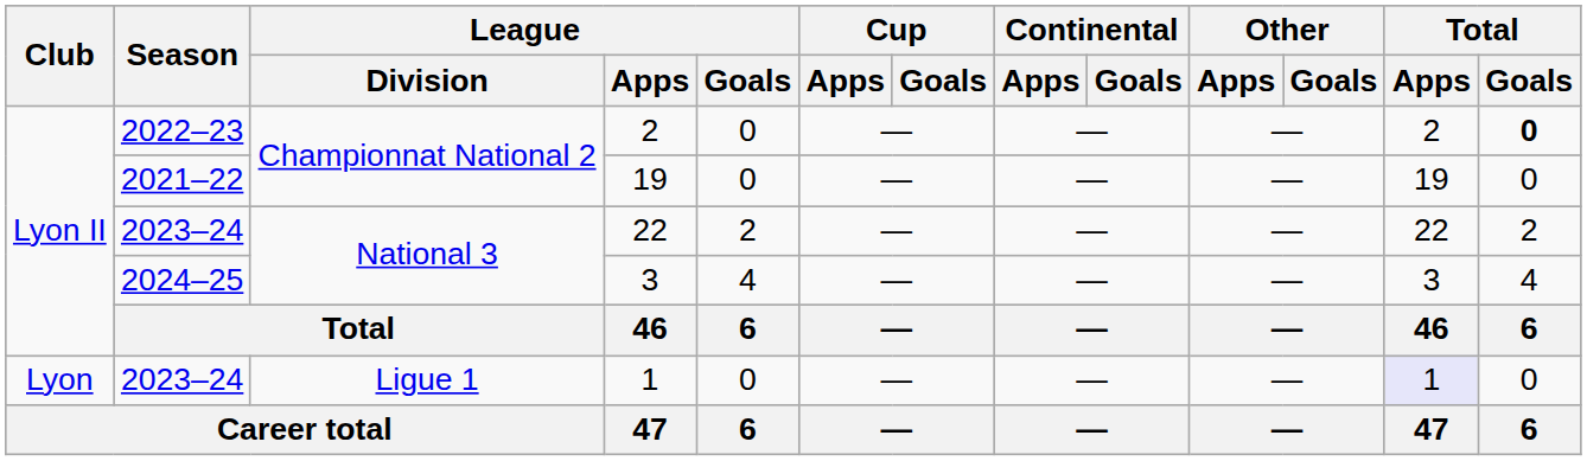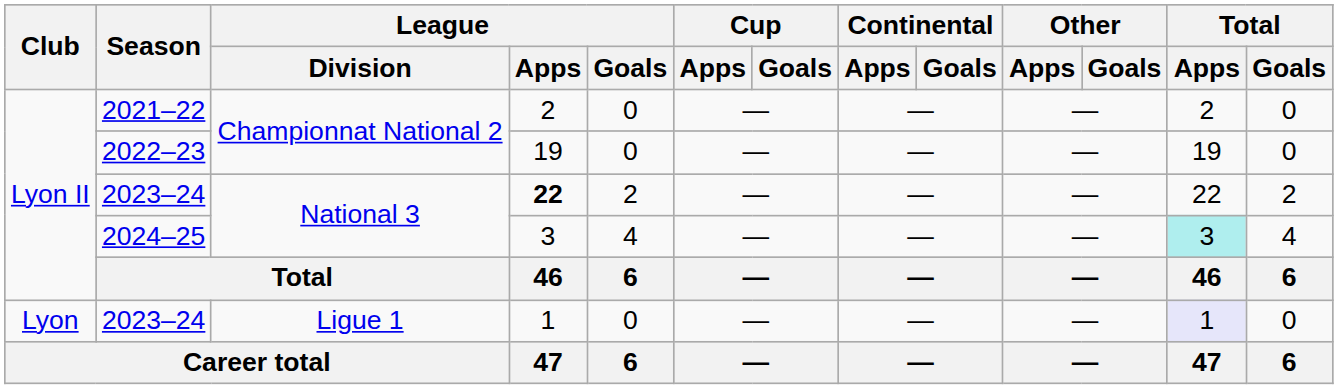row 3 | Season: 2022–23 -> 2021–22
row 3 | Total / Goals: bold -> normal
row 4 | Season: 2021–22 -> 2022–23
row 5 | League / Apps: normal -> bold
row 6 | Total / Apps: no background -> paleturquoise background
